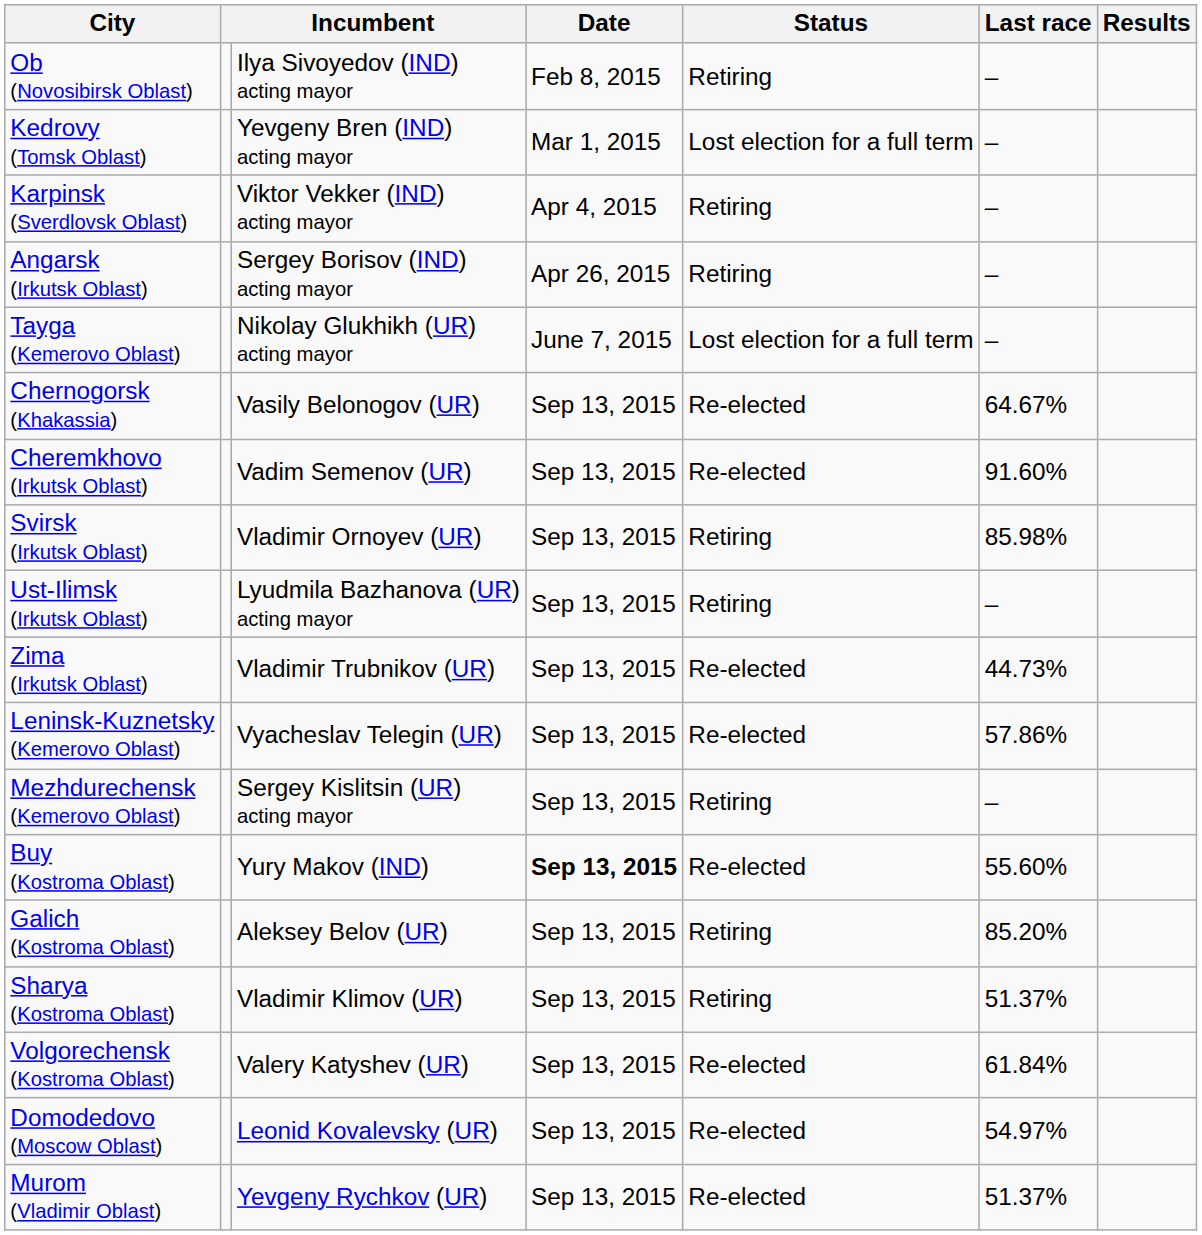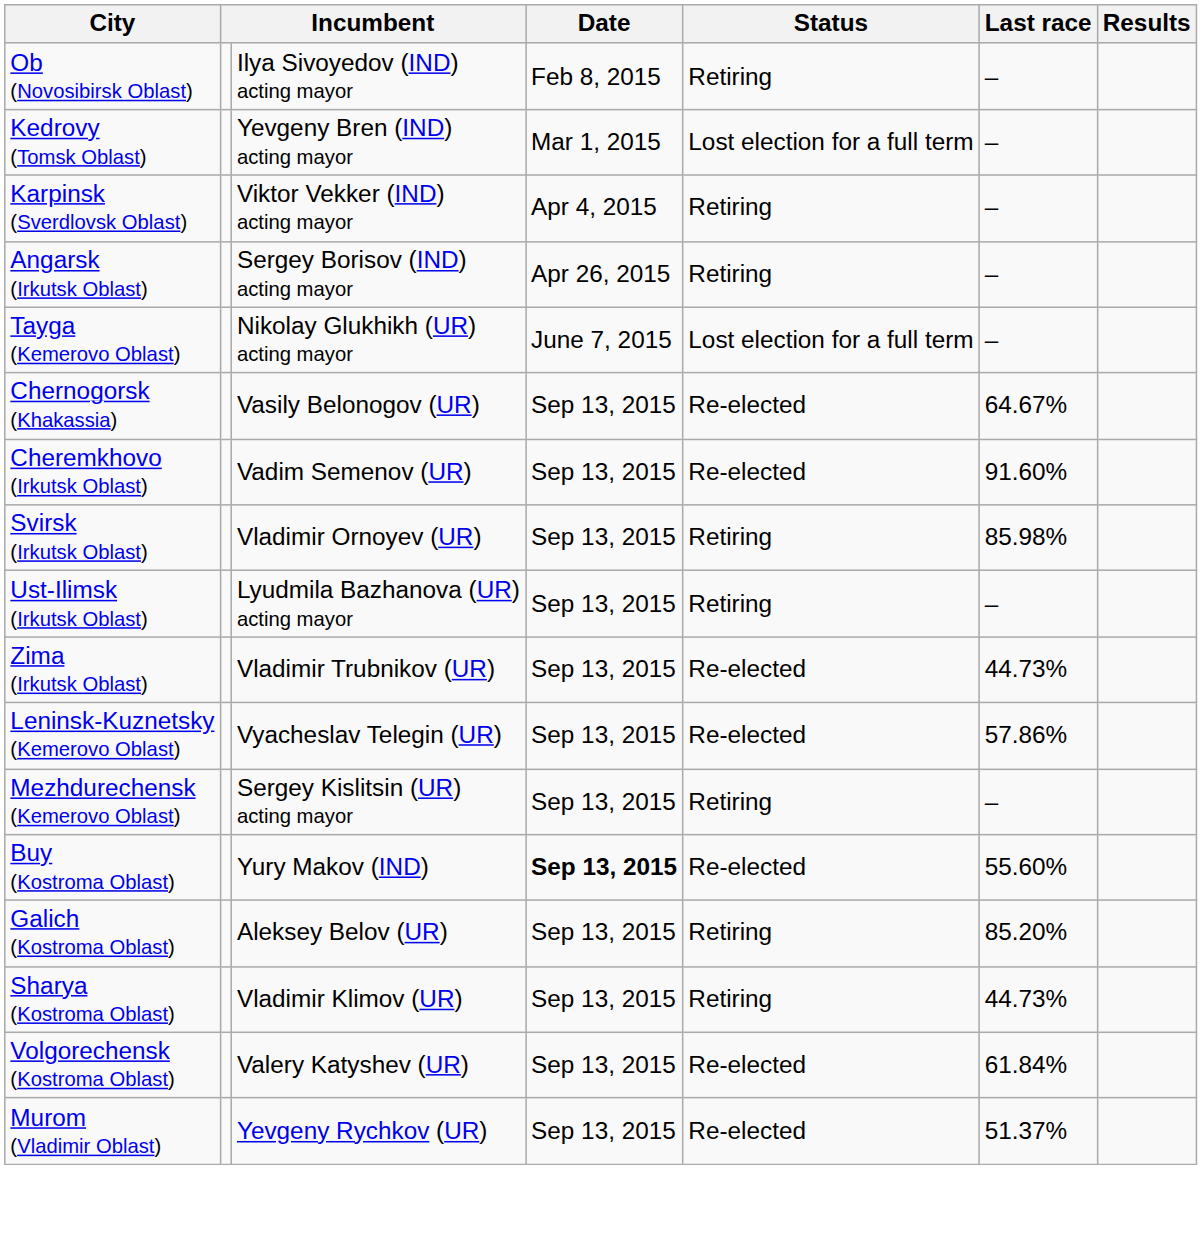Sharya (Kostroma Oblast) | Last race: 51.37% -> 44.73%
- row: Domodedovo (Moscow Oblast) | Leonid Kovalevsky (UR) | Sep 13, 2015 | Re-elected | 54.97%
